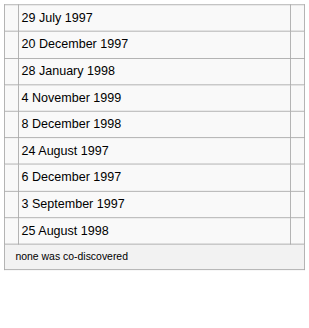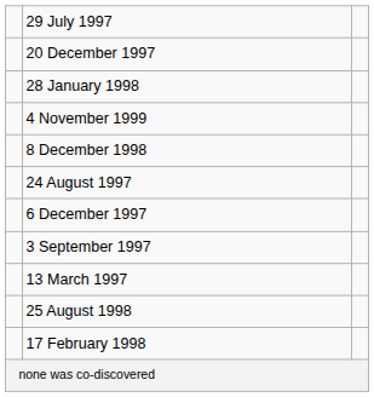+ row: 13 March 1997
+ row: 17 February 1998
